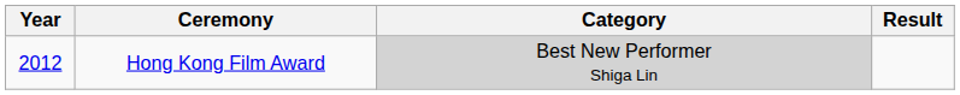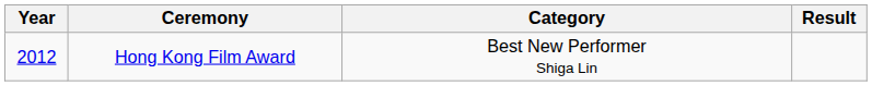Hong Kong Film Award | Category: lightgrey background -> no background
